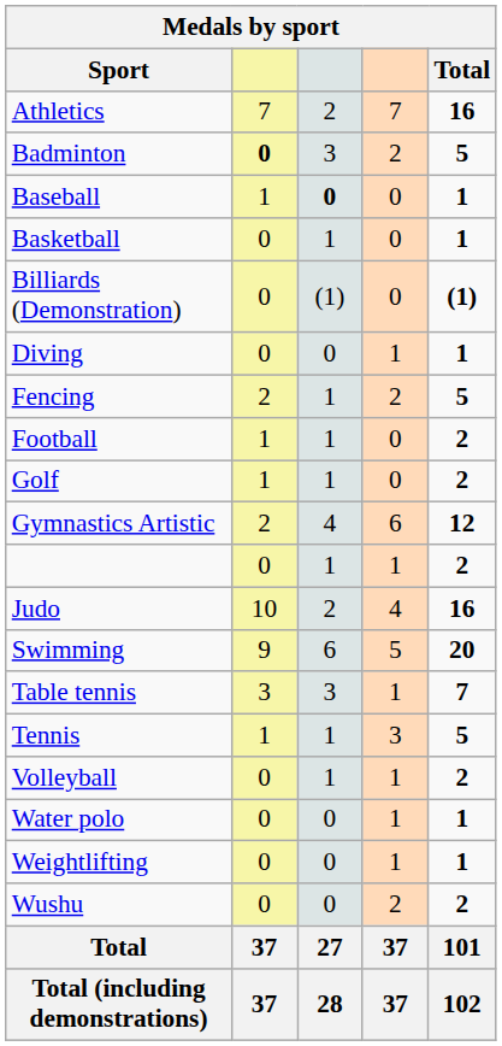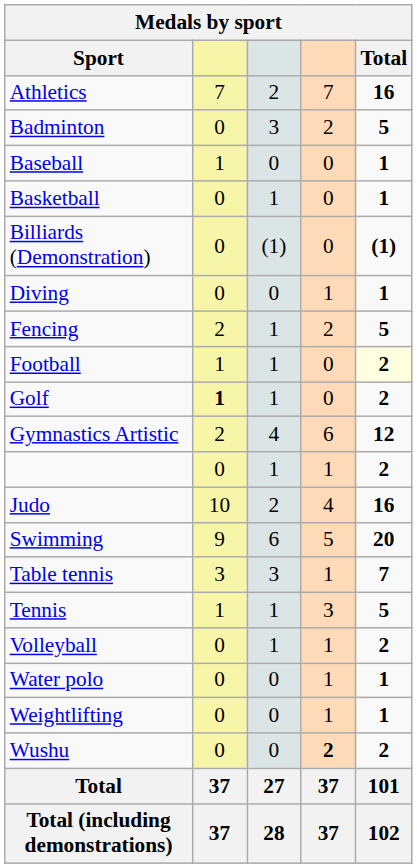Badminton | column 2: bold -> normal
Baseball | column 3: bold -> normal
Football | Total: no background -> lightyellow background
Golf | column 2: normal -> bold
Wushu | column 4: normal -> bold
